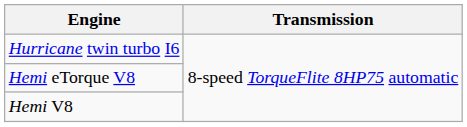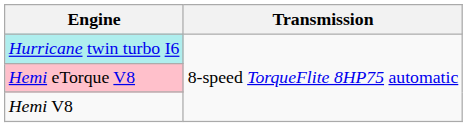Hurricane twin turbo I6 | Engine: no background -> paleturquoise background
Hemi eTorque V8 | Engine: no background -> pink background
